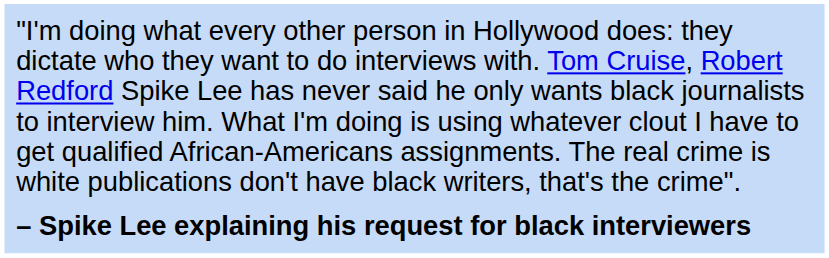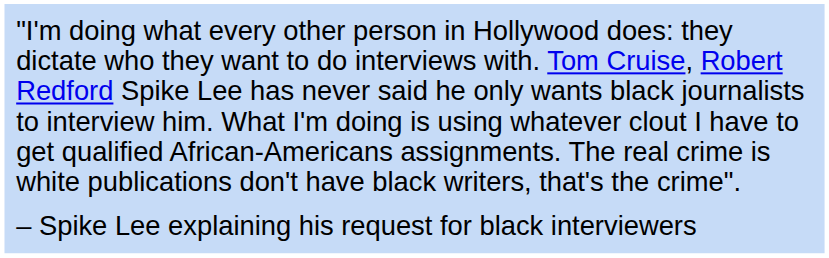row 2 | column 1: bold -> normal
